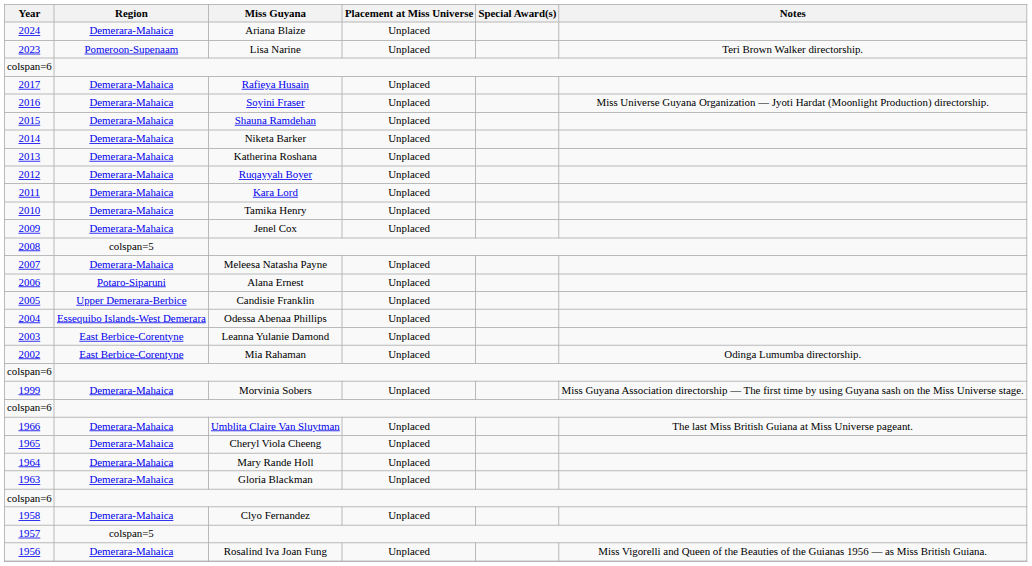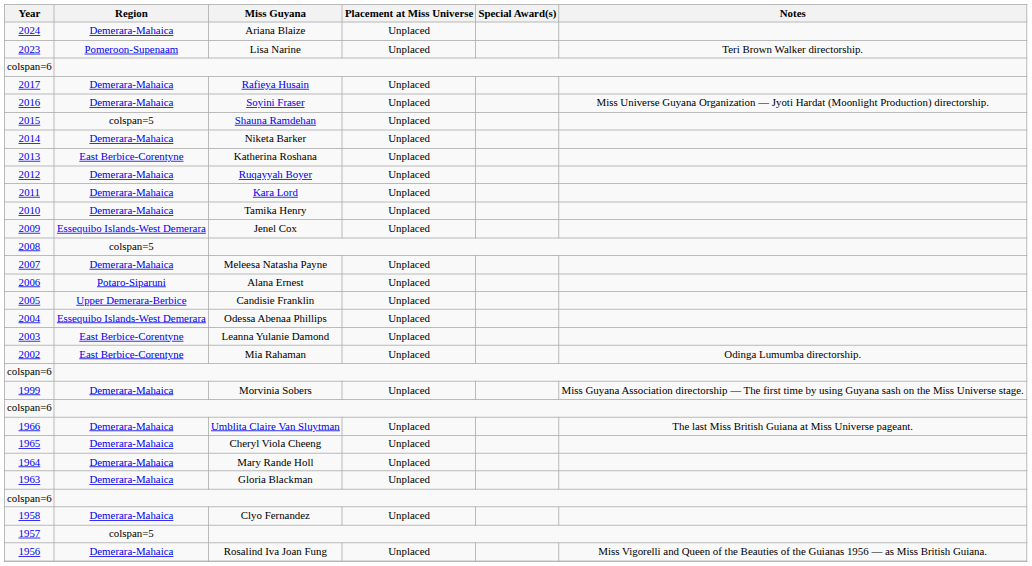2015 | Region: Demerara-Mahaica -> colspan=5
2013 | Region: Demerara-Mahaica -> East Berbice-Corentyne
2009 | Region: Demerara-Mahaica -> Essequibo Islands-West Demerara
